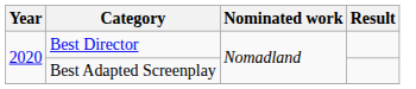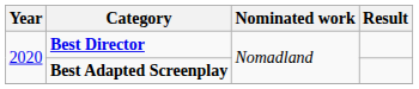Best Director | Category: normal -> bold
Best Adapted Screenplay | Category: normal -> bold
